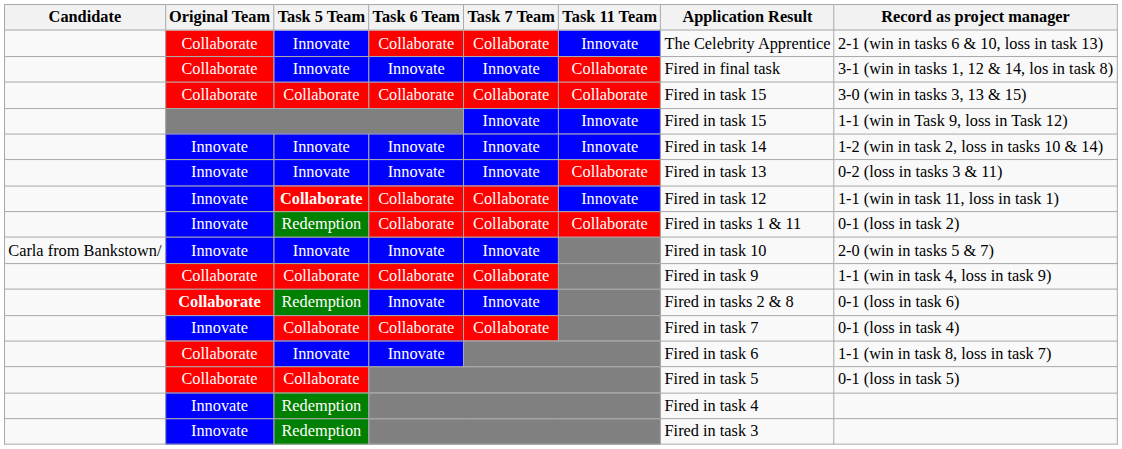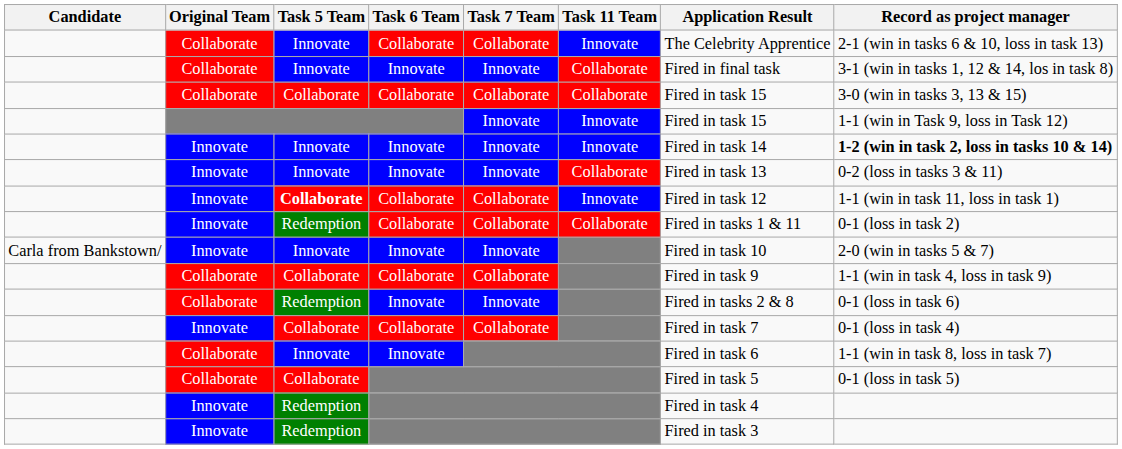row 6 | Record as project manager: normal -> bold
row 12 | Original Team: bold -> normal
